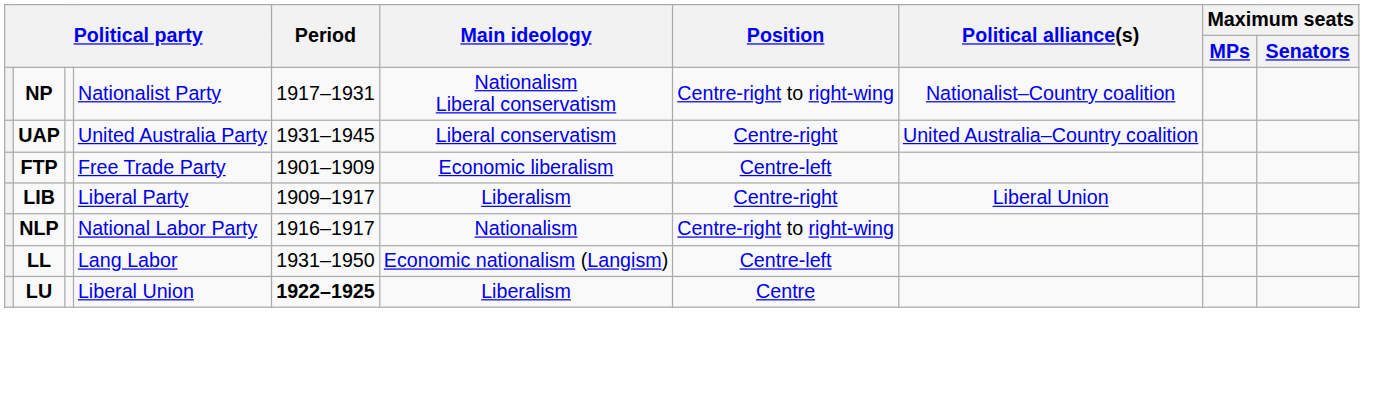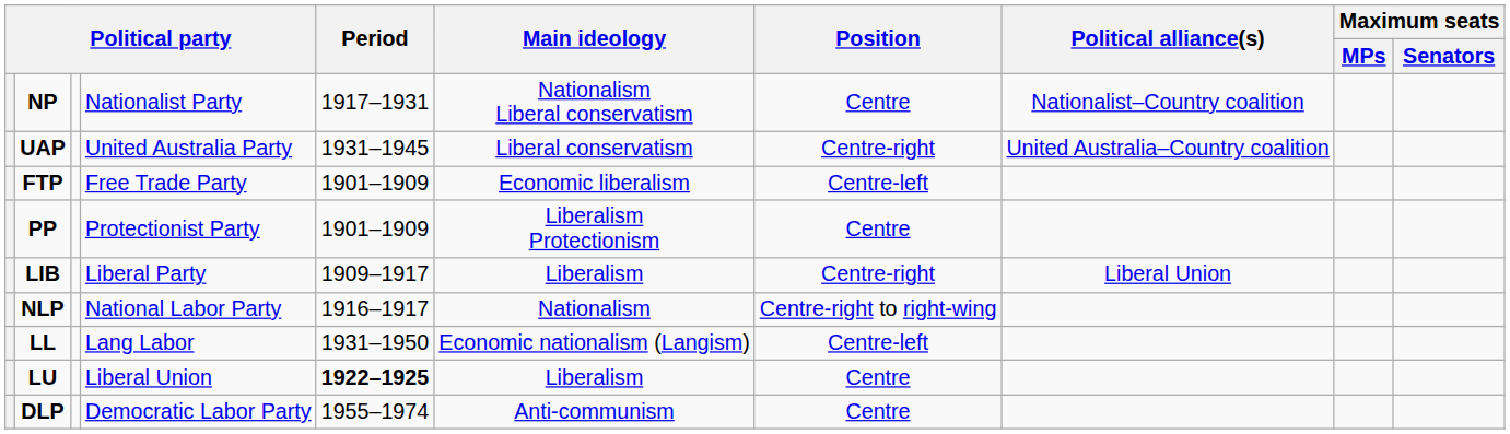NP | Position: Centre-right to right-wing -> Centre
+ row: PP | Protectionist Party | 1901–1909 | Liberalism Protectionism | Centre
+ row: DLP | Democratic Labor Party | 1955–1974 | Anti-communism | Centre
